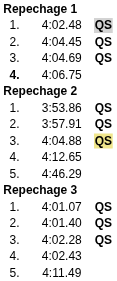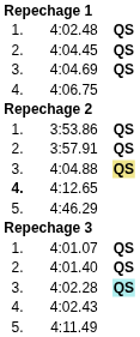4:02.48 | column 3: lightgrey background -> no background
4:06.75 | column 1: bold -> normal
4:12.65 | column 1: normal -> bold
4:02.28 | column 3: no background -> paleturquoise background
